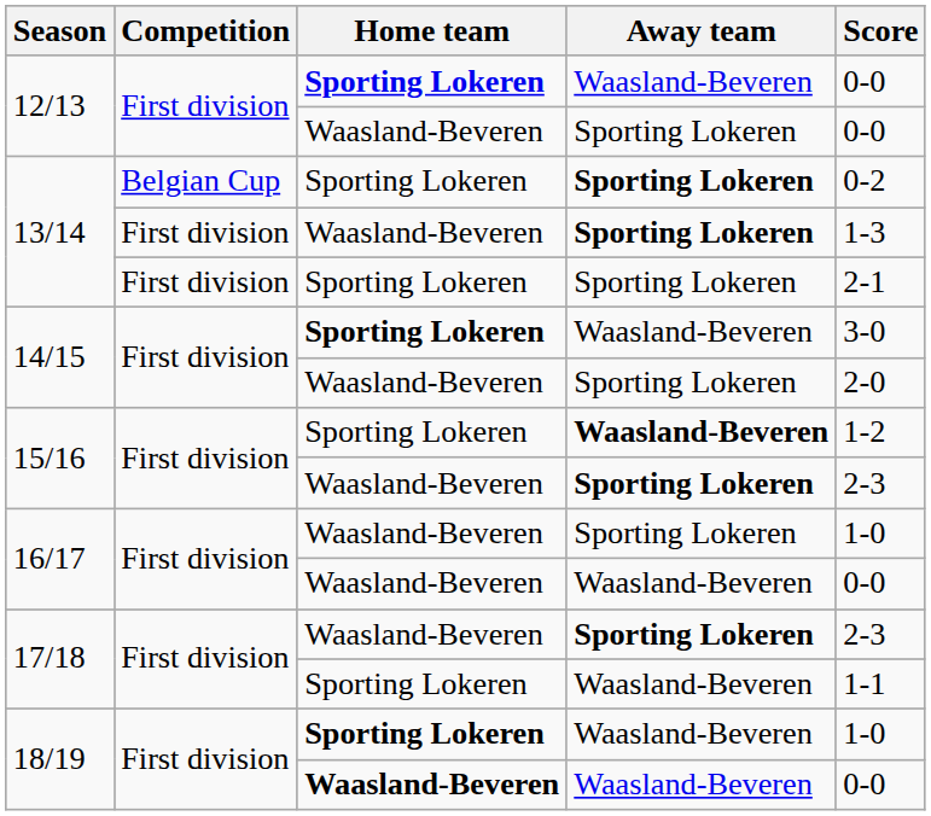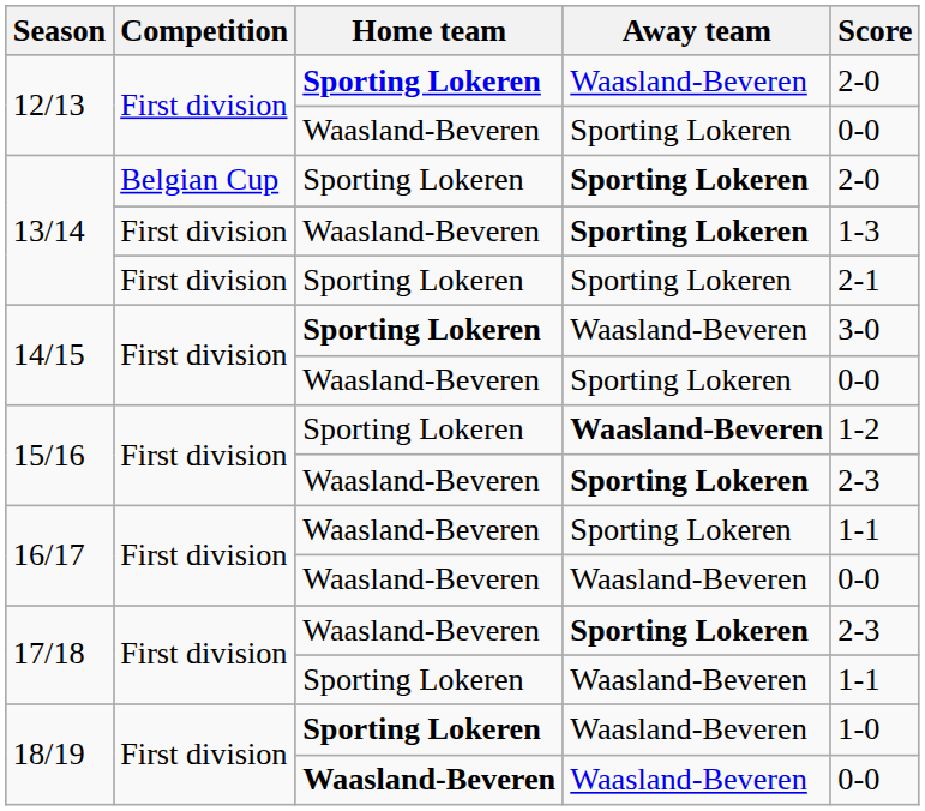row 2 | Score: 0-0 -> 2-0
row 4 | Score: 0-2 -> 2-0
row 8 | Score: 2-0 -> 0-0
row 11 | Score: 1-0 -> 1-1
